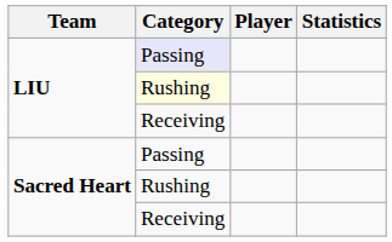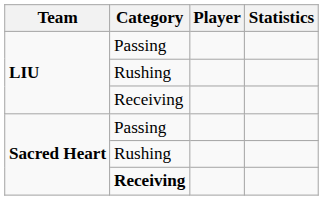LIU / Passing | Category: lavender background -> no background
LIU / Rushing | Category: lightyellow background -> no background
Sacred Heart / Receiving | Category: normal -> bold
